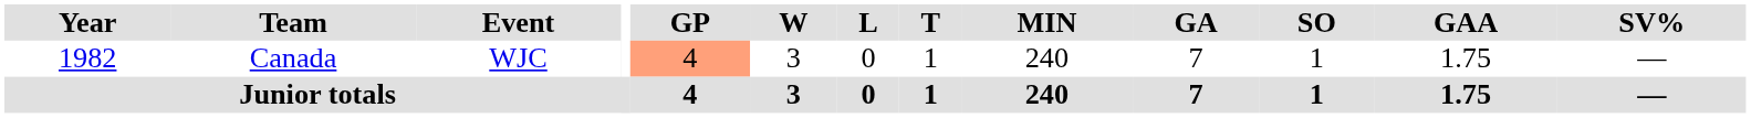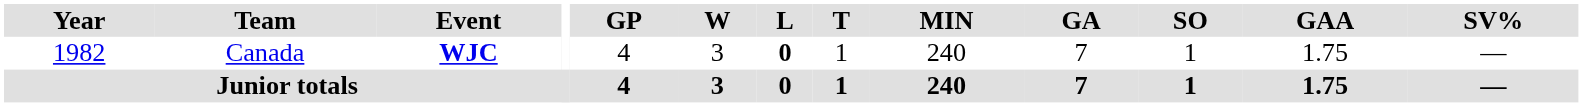Canada | Event: normal -> bold
Canada | GP: lightsalmon background -> no background
Canada | L: normal -> bold
